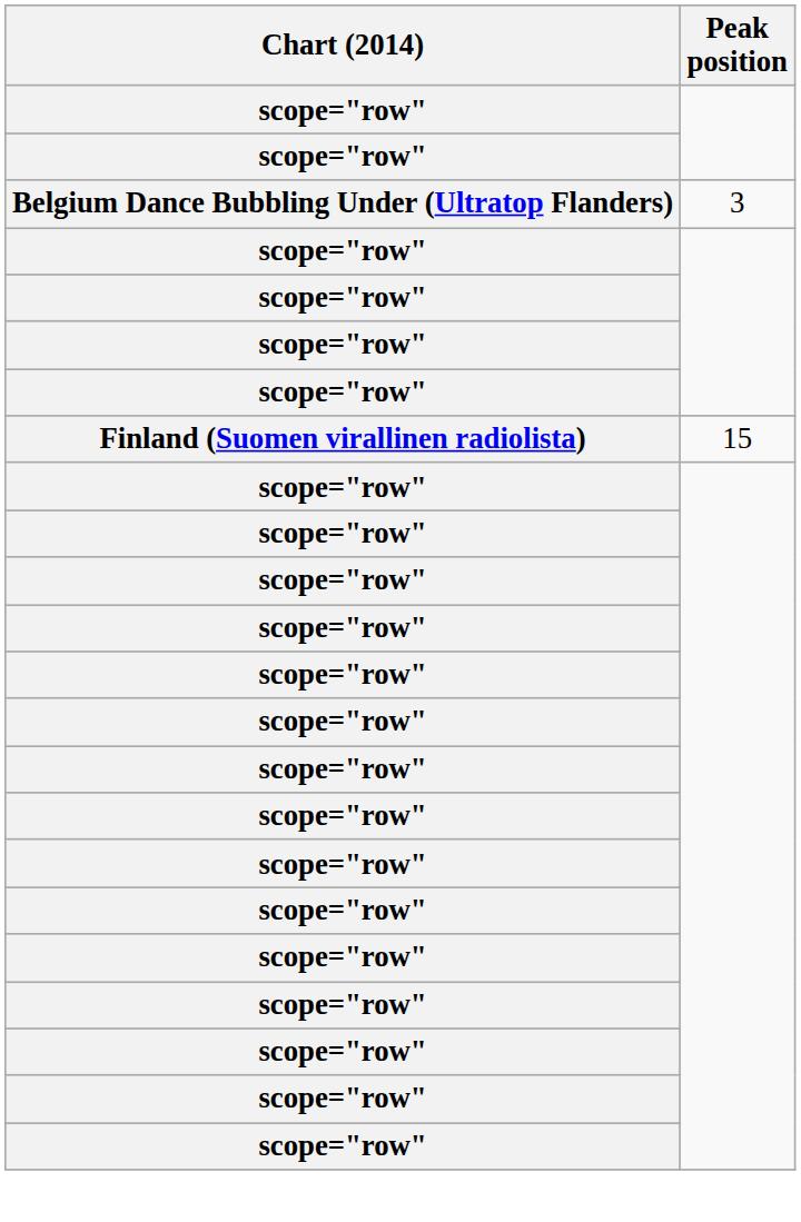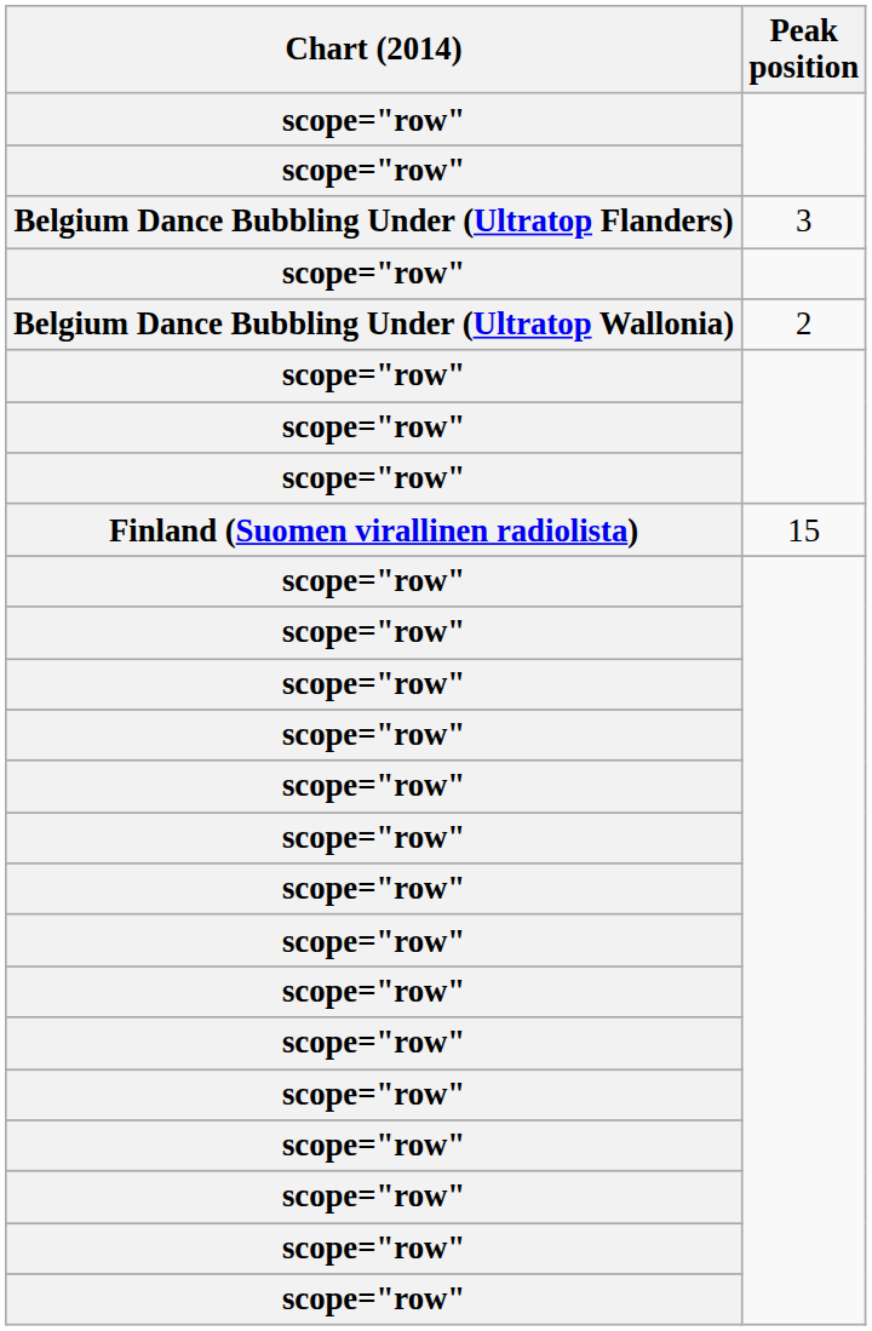+ row: Belgium Dance Bubbling Under (Ultratop Wallonia) | 2
